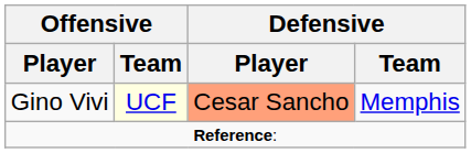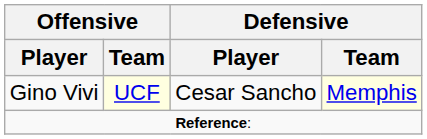Gino Vivi | Defensive / Player: lightsalmon background -> no background
Gino Vivi | Defensive / Team: no background -> lightyellow background
